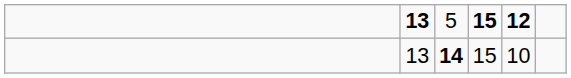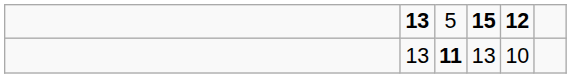row 2 | column 3: 14 -> 11
row 2 | column 4: 15 -> 13
